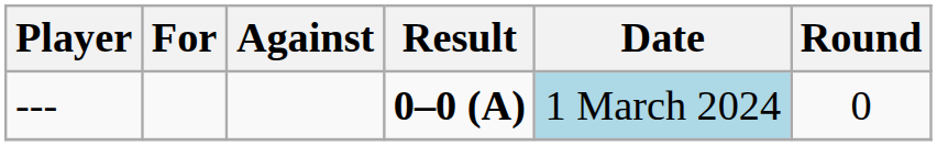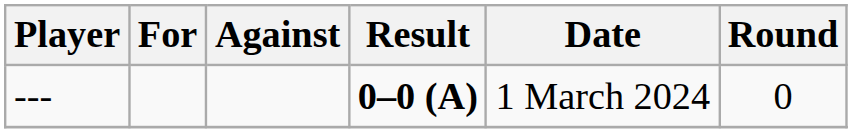--- | Date: lightblue background -> no background
